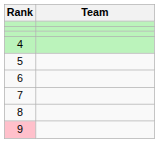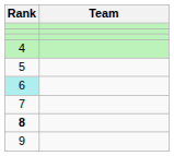row 7 | Rank: no background -> paleturquoise background
row 9 | Rank: normal -> bold
row 10 | Rank: pink background -> no background
